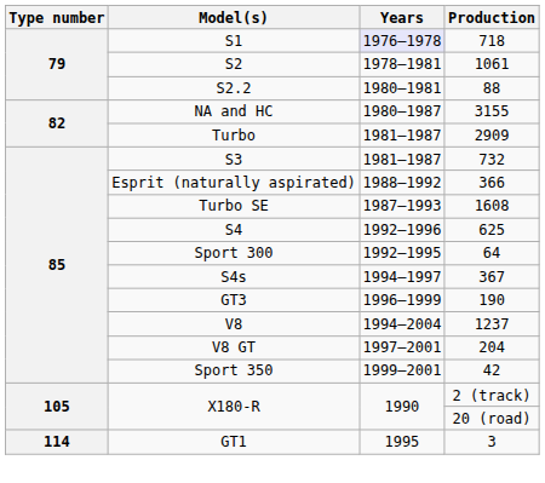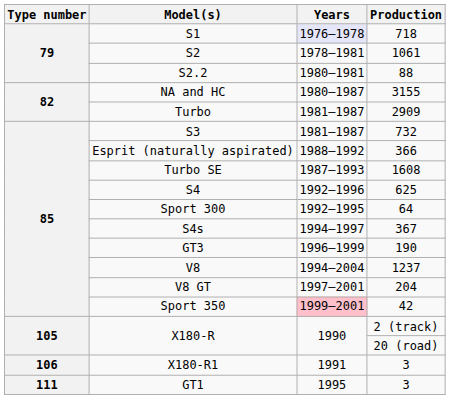Sport 350 | Years: no background -> pink background
+ row: 106 | X180-R1 | 1991 | 3
GT1 | Type number: 114 -> 111
